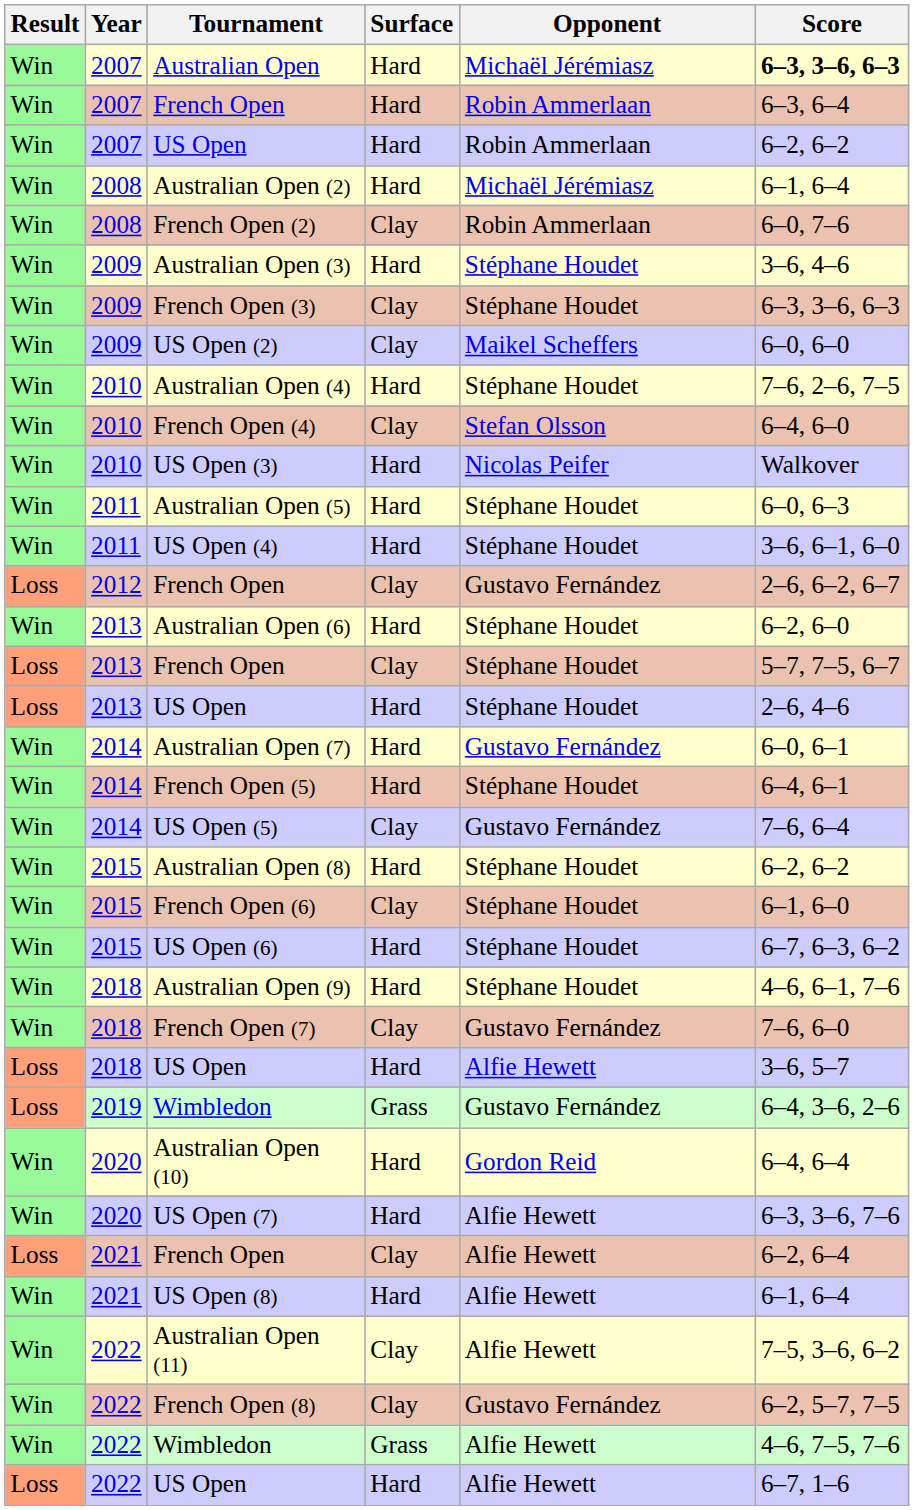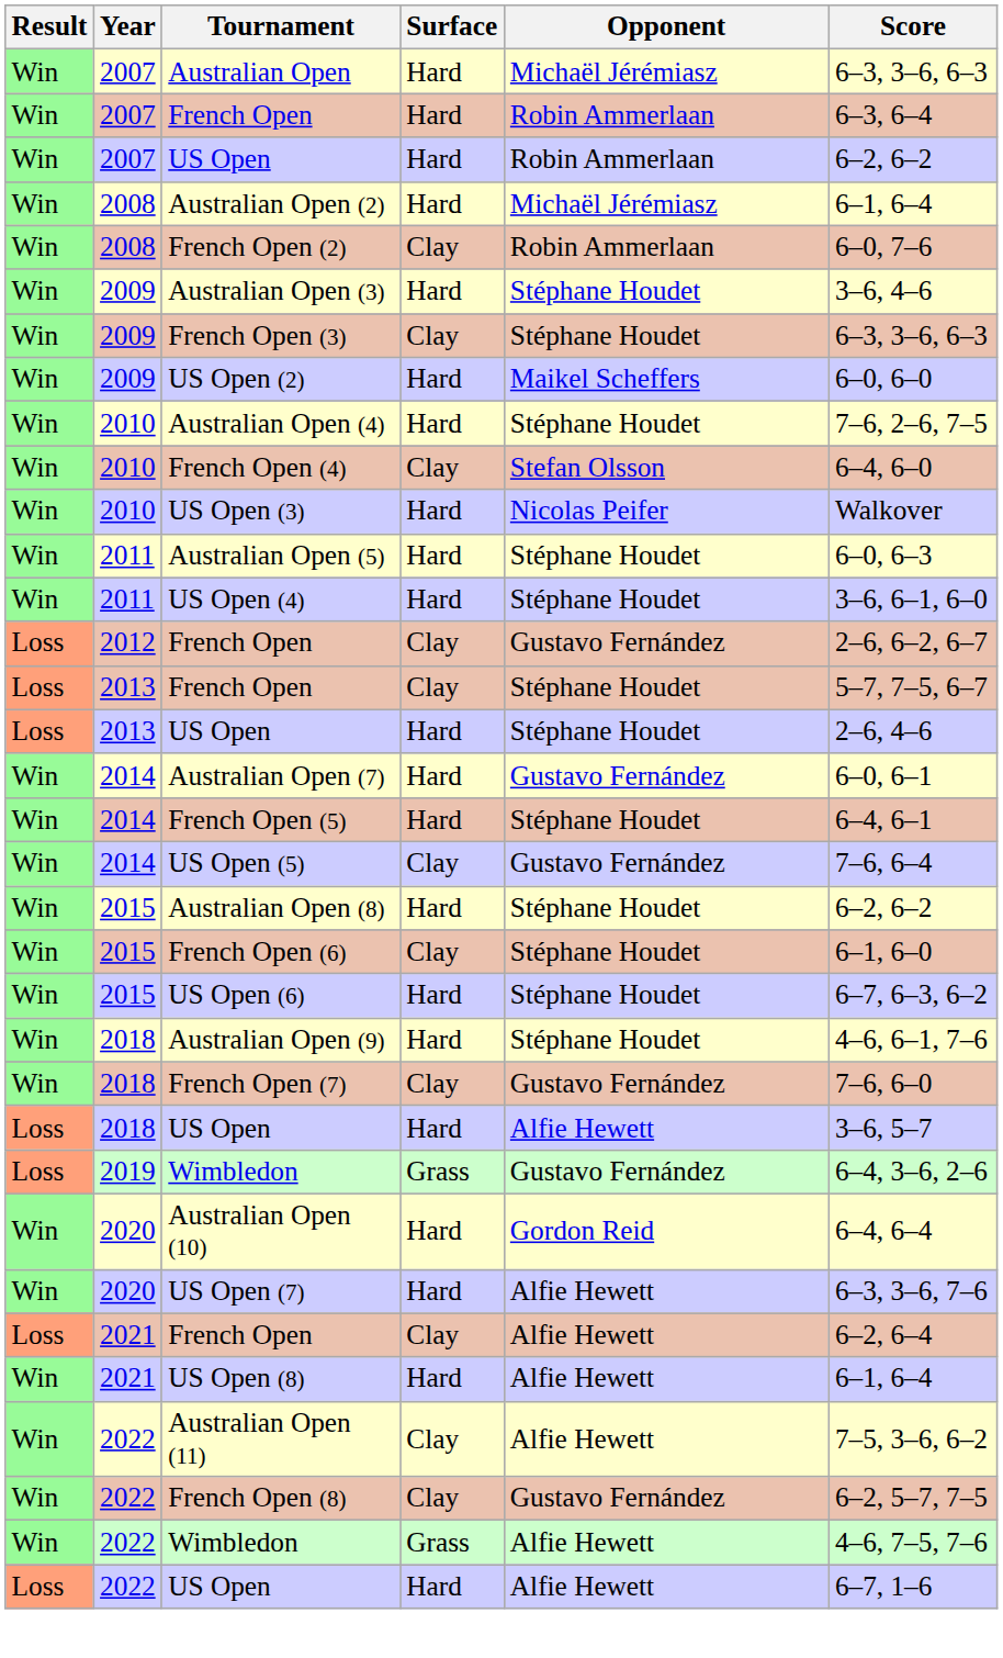Australian Open | Score: bold -> normal
US Open (2) | Surface: Clay -> Hard
- row: Win | 2013 | Australian Open (6) | Hard | Stéphane Houdet | 6–2, 6–0
